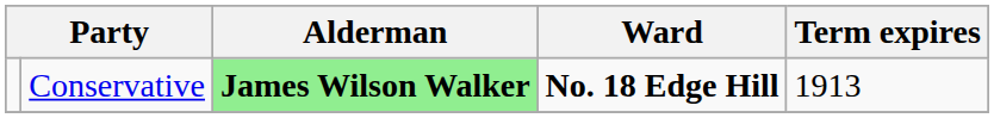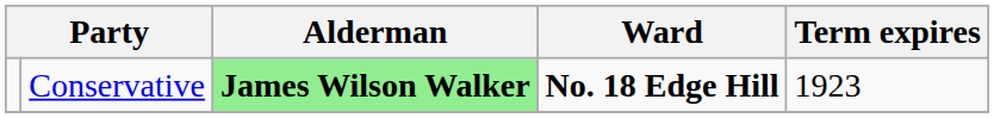Conservative | Term expires: 1913 -> 1923
